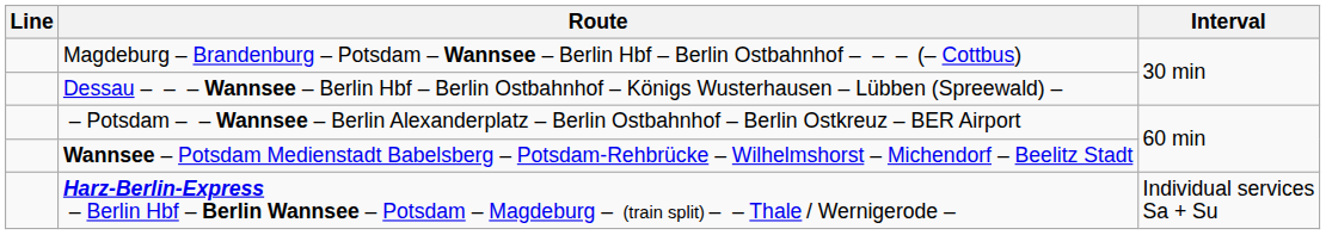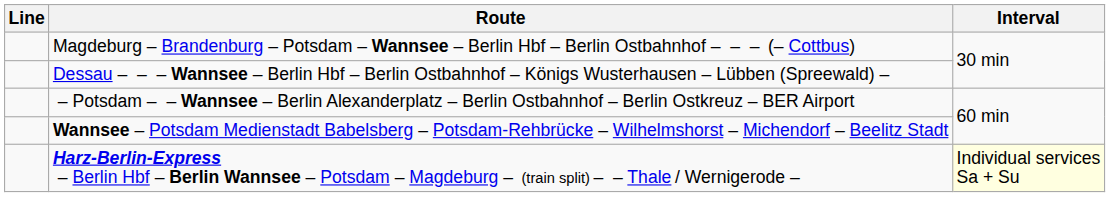row 6 | Interval: no background -> lightyellow background
